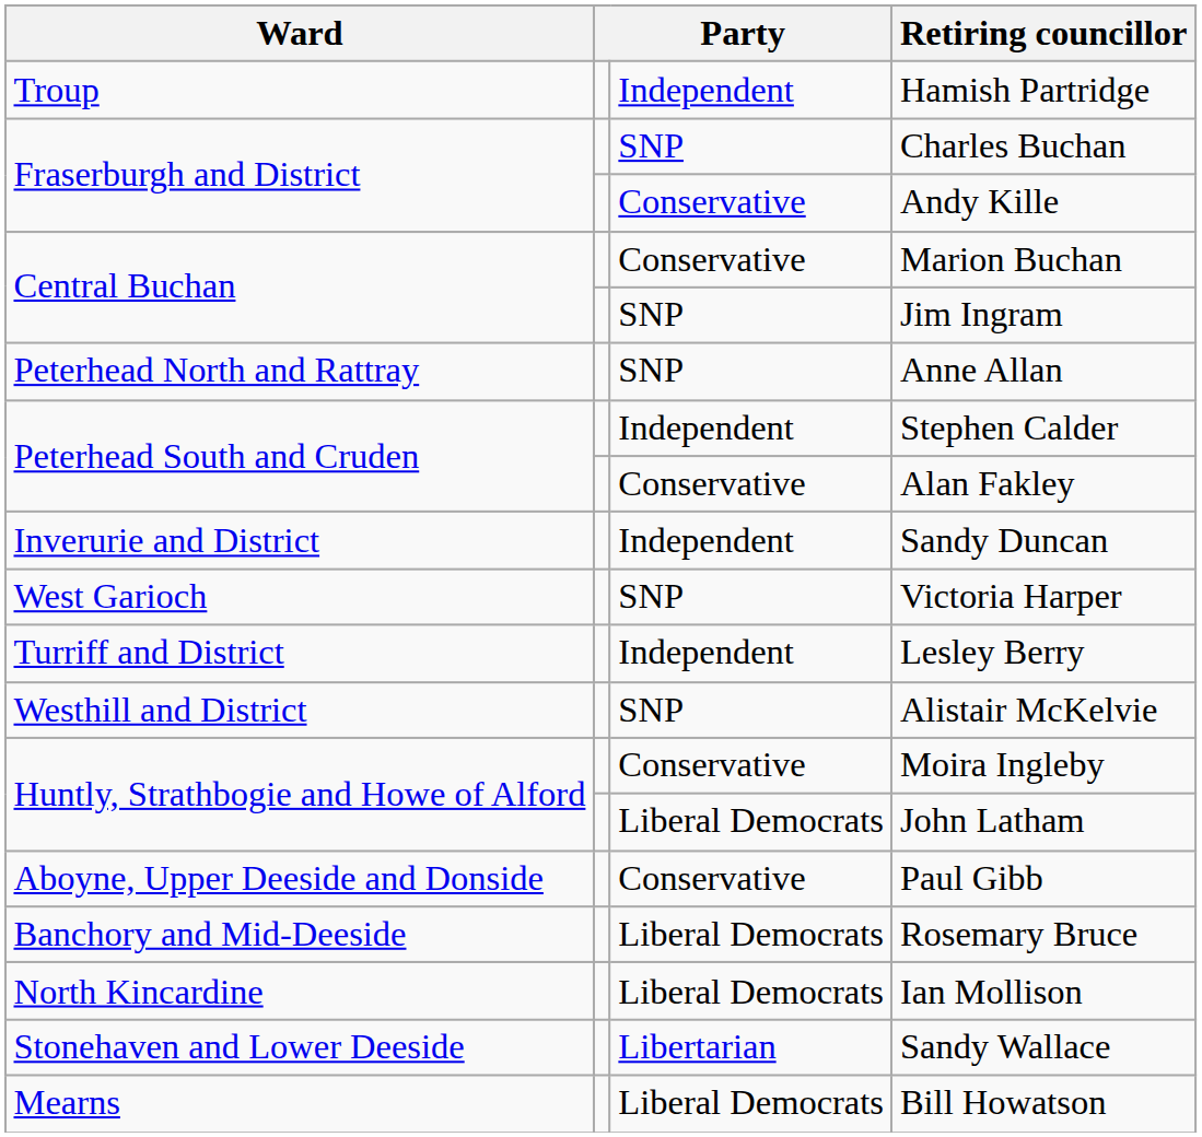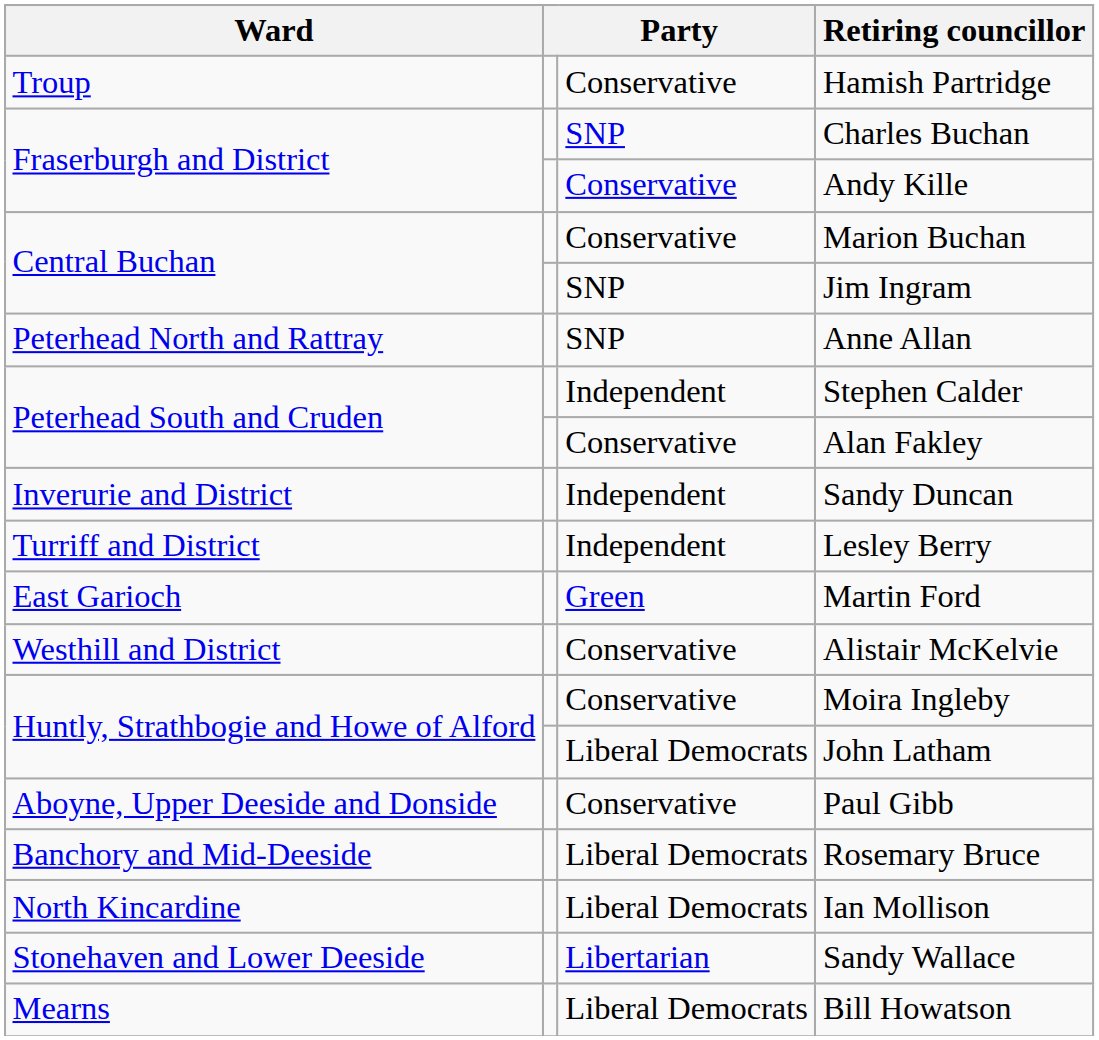Hamish Partridge | column 3: Independent -> Conservative
- row: West Garioch | SNP | Victoria Harper
+ row: East Garioch | Green | Martin Ford
Alistair McKelvie | column 3: SNP -> Conservative
